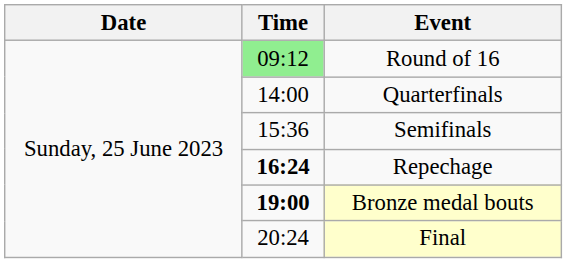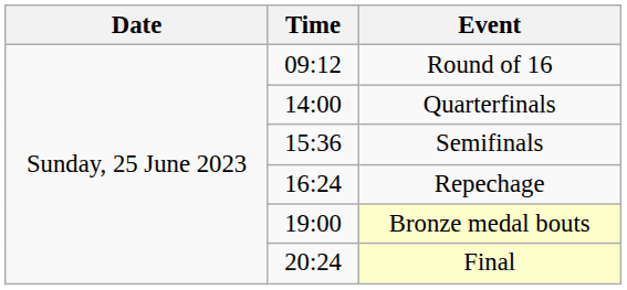Round of 16 | Time: lightgreen background -> no background
Repechage | Time: bold -> normal
Bronze medal bouts | Time: bold -> normal
